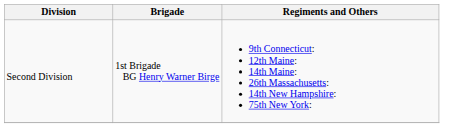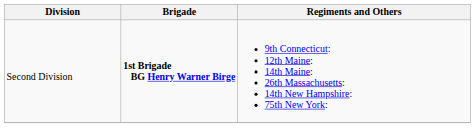Second Division | Brigade: normal -> bold
